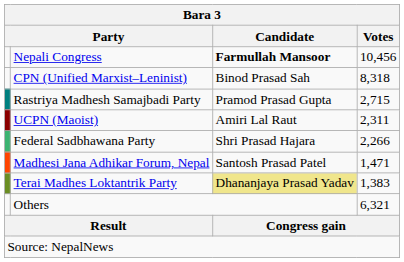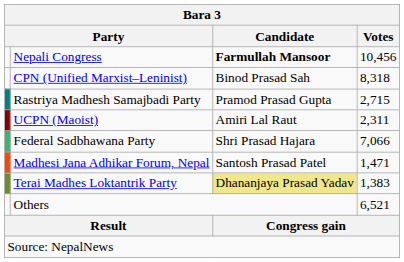Federal Sadbhawana Party | Votes: 2,266 -> 7,066
Others | Votes: 6,321 -> 6,521
